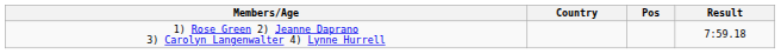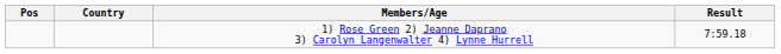columns swapped: Pos <-> Members/Age
